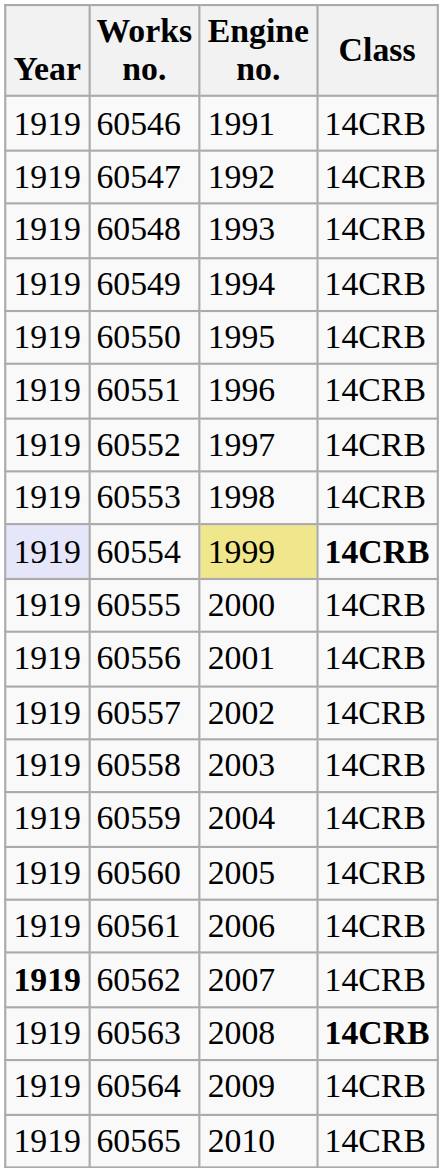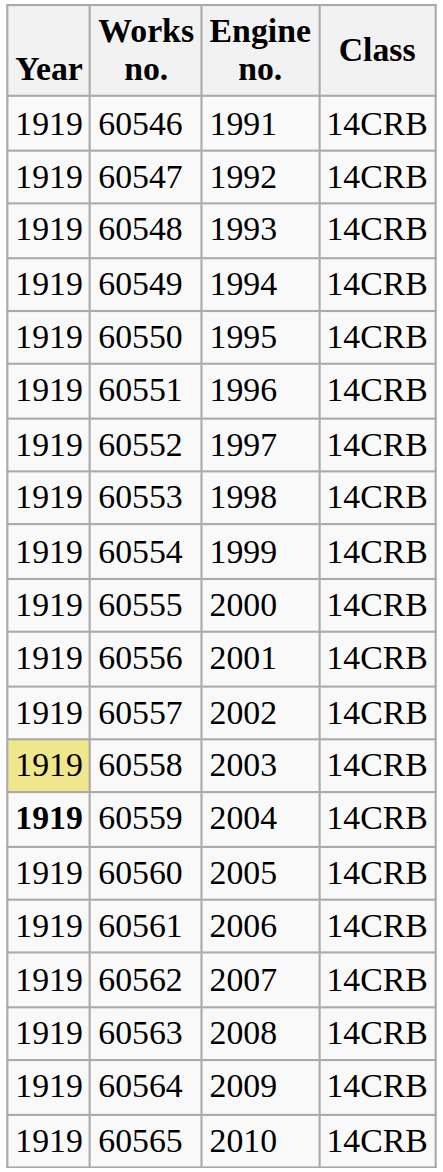60554 | Year: lavender background -> no background
60554 | Engine no.: khaki background -> no background
60554 | Class: bold -> normal
60558 | Year: no background -> khaki background
60559 | Year: normal -> bold
60562 | Year: bold -> normal
60563 | Class: bold -> normal
